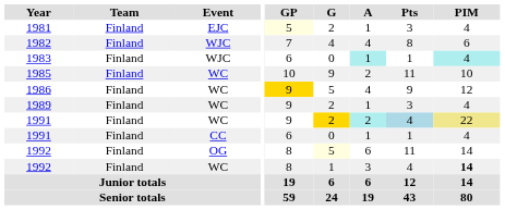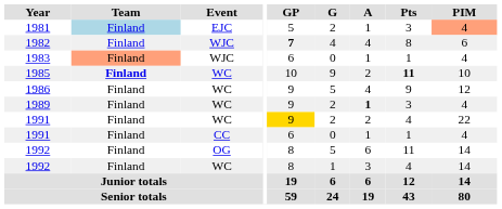1981 | Team: no background -> lightblue background
1981 | GP: lightyellow background -> no background
1981 | PIM: no background -> lightsalmon background
1982 | GP: normal -> bold
1983 | Team: no background -> lightsalmon background
1983 | A: paleturquoise background -> no background
1983 | PIM: paleturquoise background -> no background
1985 | Team: normal -> bold
1985 | Pts: normal -> bold
1986 | GP: gold background -> no background
1989 | A: normal -> bold
1991 / WC | GP: no background -> gold background
1991 / WC | G: gold background -> no background
1991 / WC | A: paleturquoise background -> no background
1991 / WC | Pts: lightblue background -> no background
1991 / WC | PIM: khaki background -> no background
1992 / OG | G: lightyellow background -> no background
1992 / WC | PIM: bold -> normal
